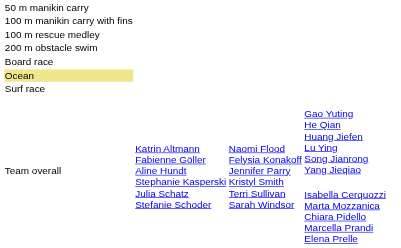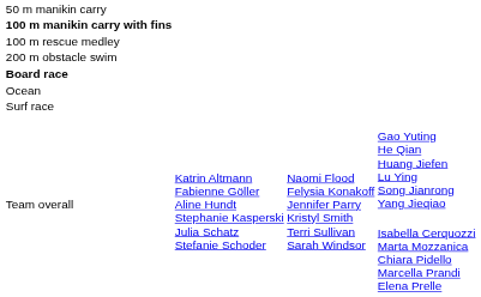100 m manikin carry with fins | column 1: normal -> bold
Board race | column 1: normal -> bold
Ocean | column 1: khaki background -> no background
